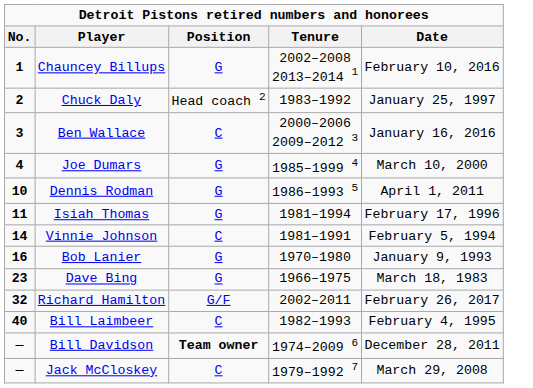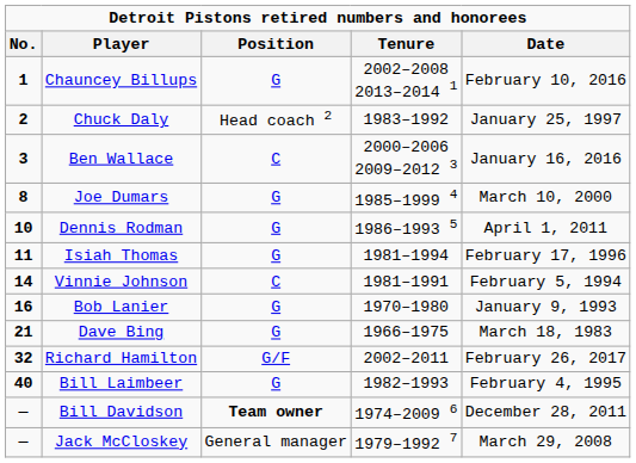Joe Dumars | No.: 4 -> 8
Dave Bing | No.: 23 -> 21
Bill Laimbeer | Position: C -> G
Jack McCloskey | Position: C -> General manager
